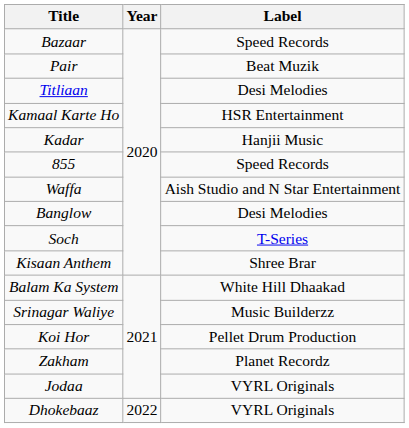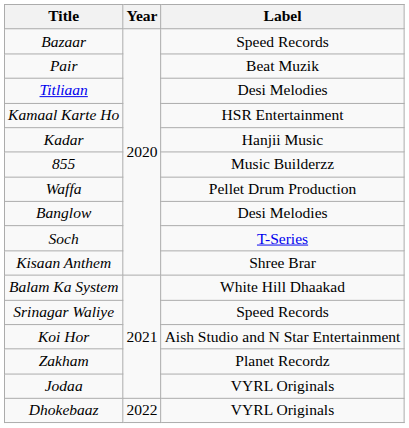855 | Label: Speed Records -> Music Builderzz
Waffa | Label: Aish Studio and N Star Entertainment -> Pellet Drum Production
Srinagar Waliye | Label: Music Builderzz -> Speed Records
Koi Hor | Label: Pellet Drum Production -> Aish Studio and N Star Entertainment
